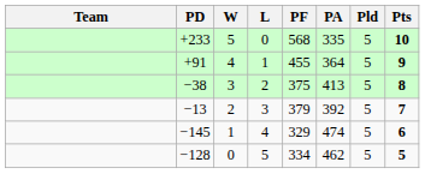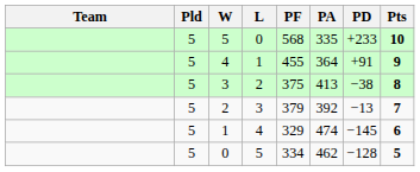columns swapped: Pld <-> PD
